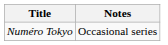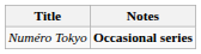Numéro Tokyo | Notes: normal -> bold
